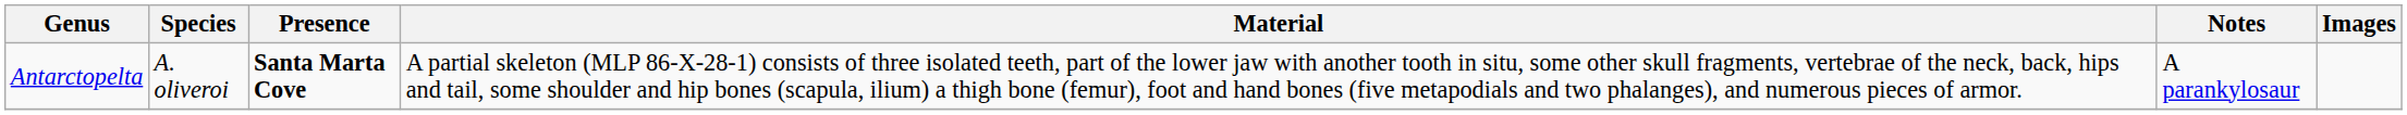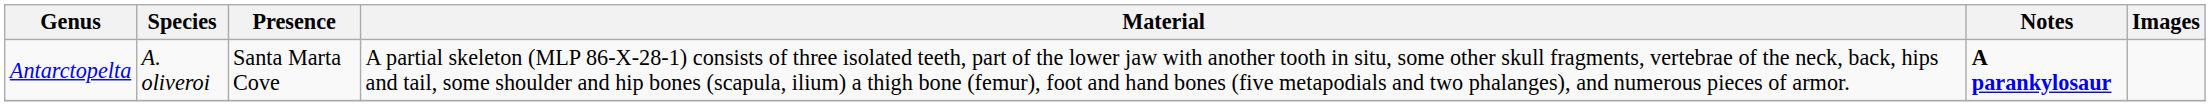Antarctopelta | Presence: bold -> normal
Antarctopelta | Notes: normal -> bold
